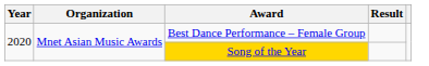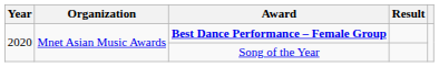Best Dance Performance – Female Group | Award: normal -> bold
Song of the Year | Award: gold background -> no background
